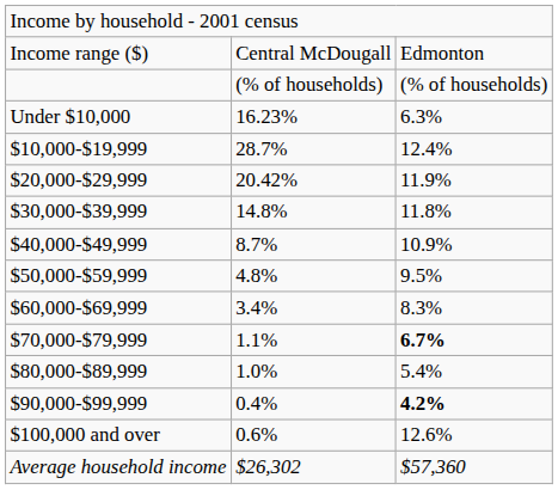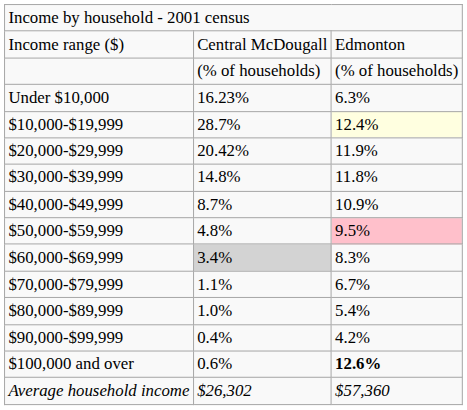$10,000-$19,999 | column 3: no background -> lightyellow background
$50,000-$59,999 | column 3: no background -> pink background
$60,000-$69,999 | column 2: no background -> lightgrey background
$70,000-$79,999 | column 3: bold -> normal
$90,000-$99,999 | column 3: bold -> normal
$100,000 and over | column 3: normal -> bold
